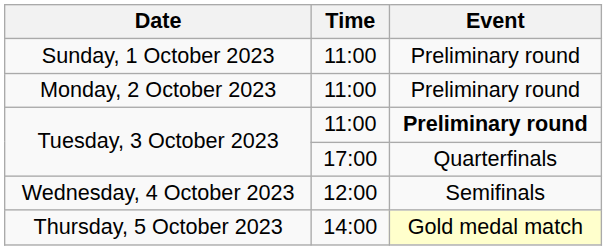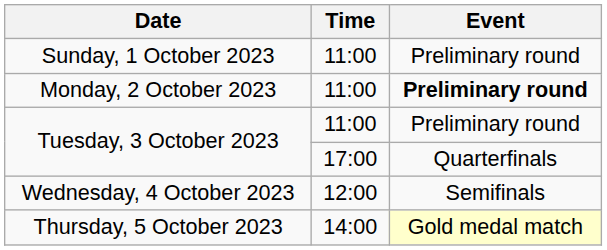Monday, 2 October 2023 | Event: normal -> bold
Tuesday, 3 October 2023 / 11:00 | Event: bold -> normal
